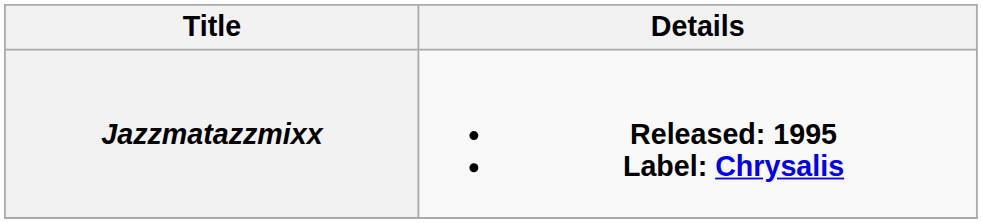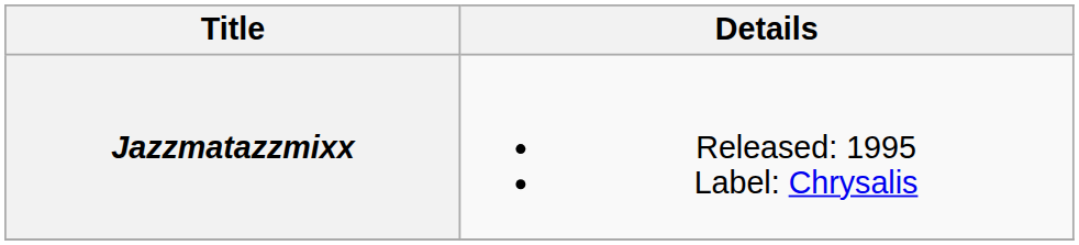Jazzmatazzmixx | Details: bold -> normal
